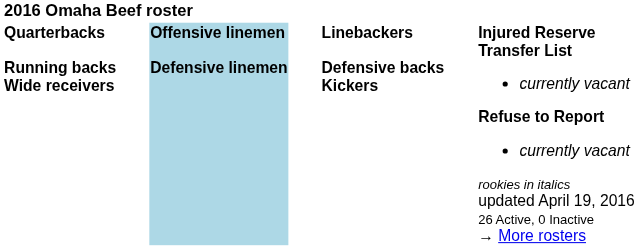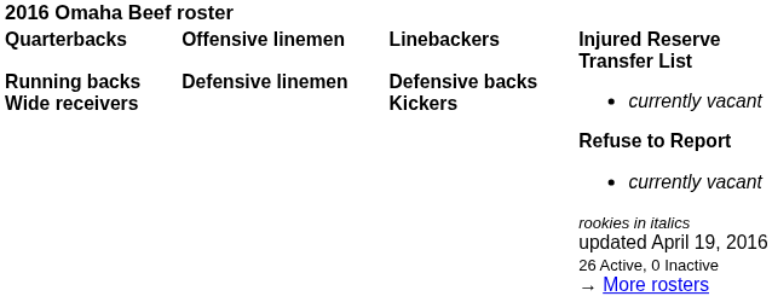Quarterbacks Running backs Wide receivers | column 2: lightblue background -> no background
